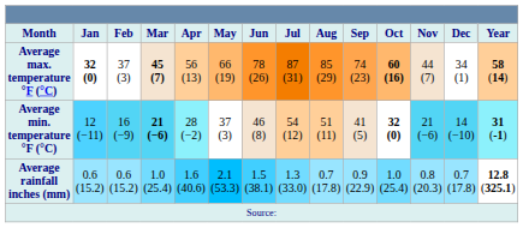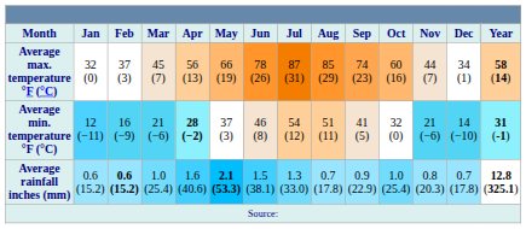Average max. temperature °F (°C) | Jan: bold -> normal
Average max. temperature °F (°C) | Mar: bold -> normal
Average max. temperature °F (°C) | Oct: bold -> normal
Average min. temperature °F (°C) | Mar: bold -> normal
Average min. temperature °F (°C) | Apr: normal -> bold
Average min. temperature °F (°C) | Oct: bold -> normal
Average rainfall inches (mm) | Feb: normal -> bold
Average rainfall inches (mm) | May: normal -> bold
